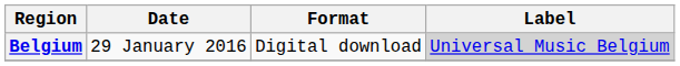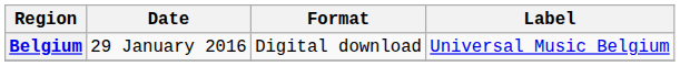Belgium | Label: lightgrey background -> no background
